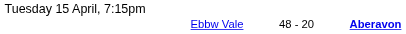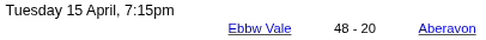Ebbw Vale | column 3: bold -> normal
